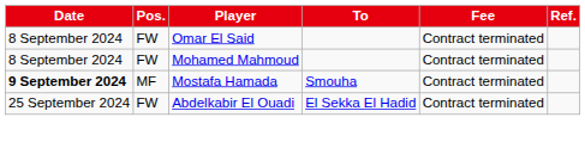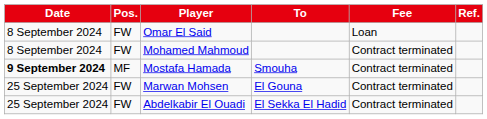Omar El Said | Fee: Contract terminated -> Loan
+ row: 25 September 2024 | FW | Marwan Mohsen | El Gouna | Contract terminated
